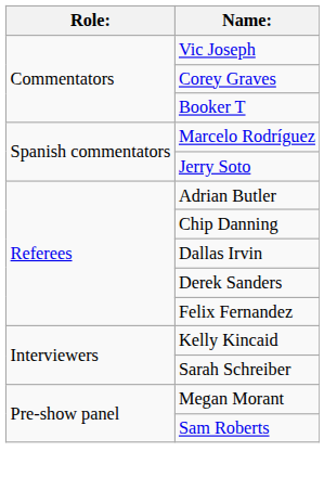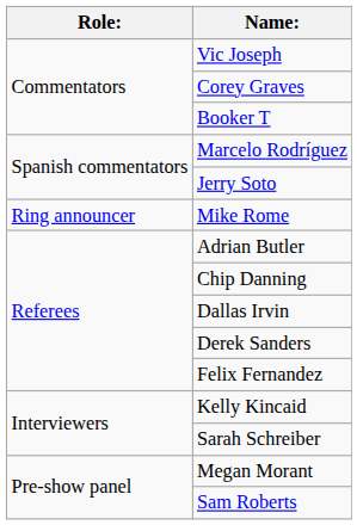+ row: Ring announcer | Mike Rome
